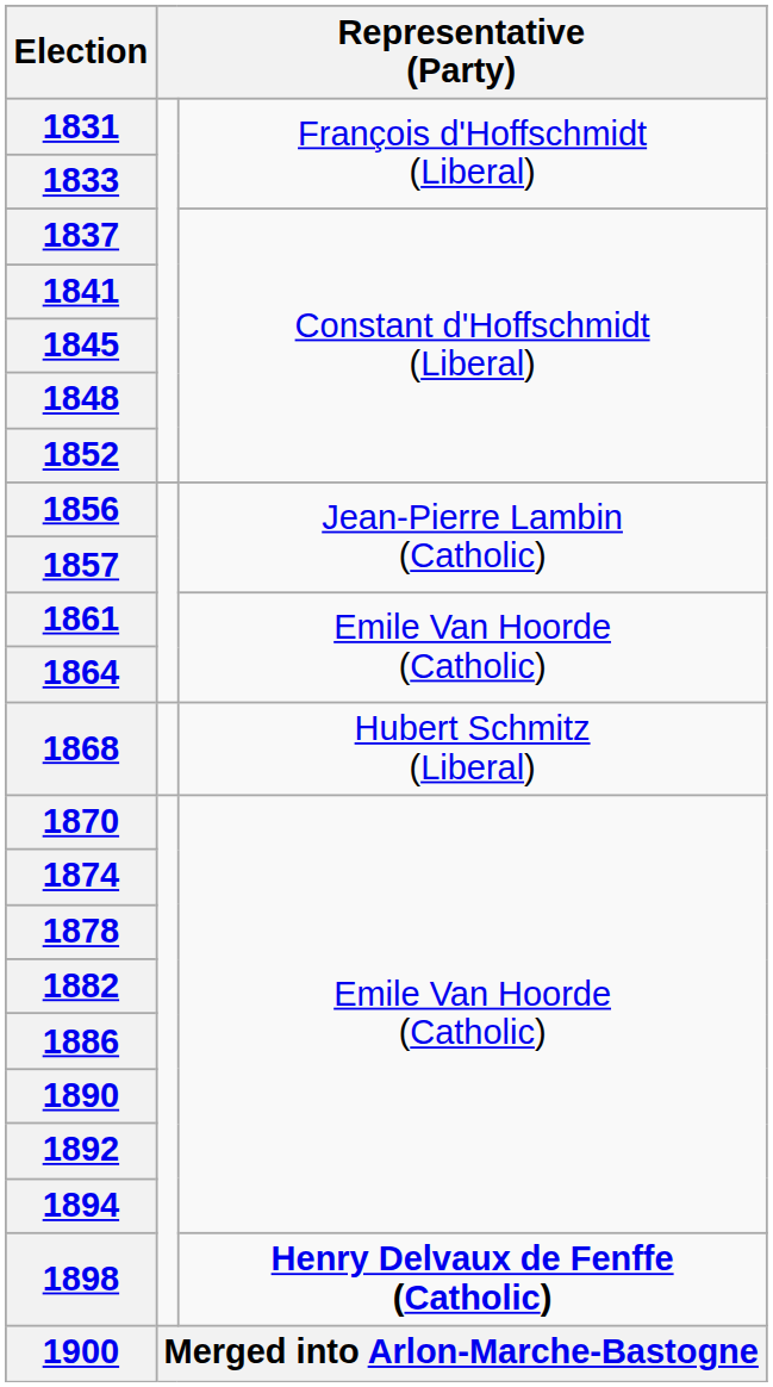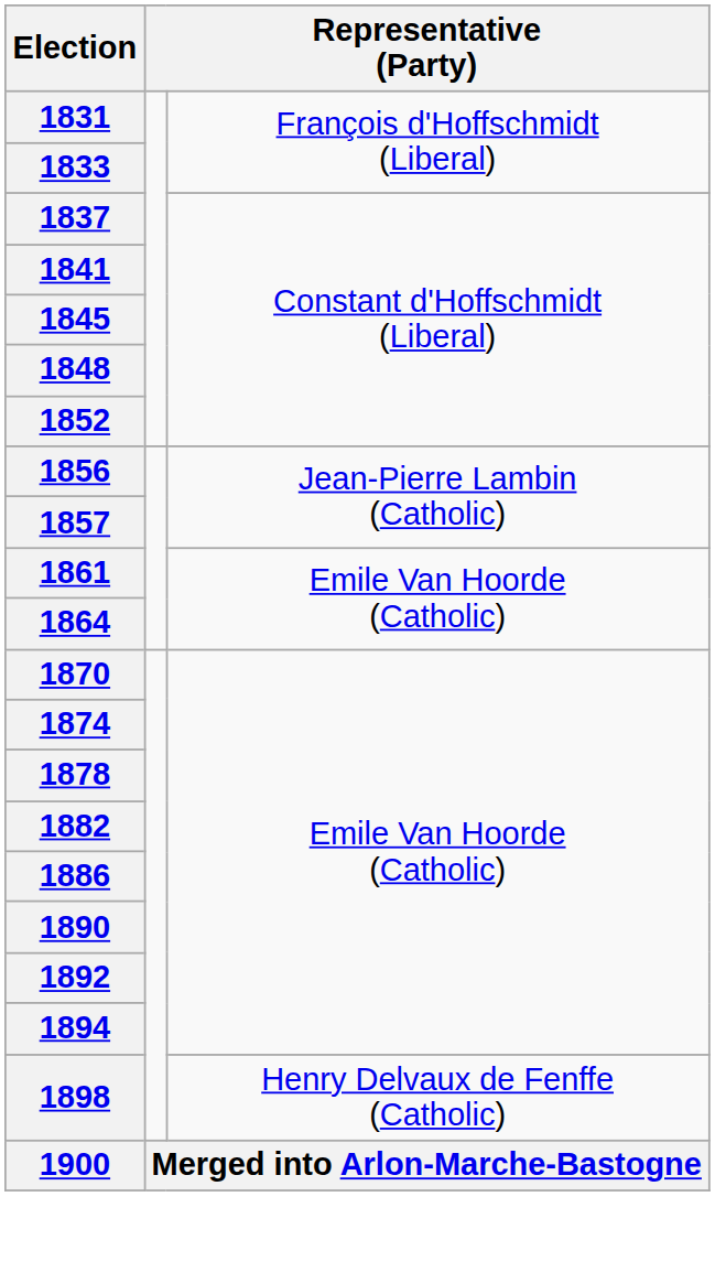- row: 1868 | Hubert Schmitz (Liberal)
1898 | column 3: bold -> normal
